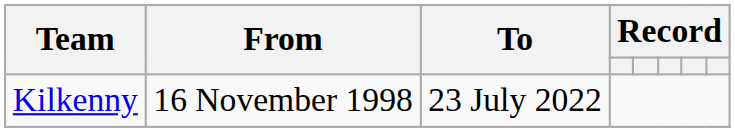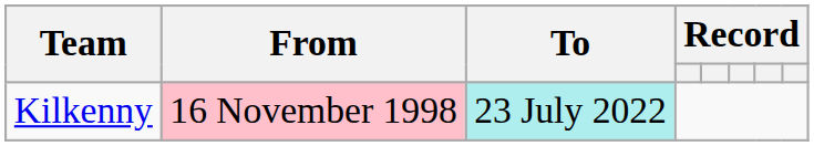Kilkenny | From: no background -> pink background
Kilkenny | To: no background -> paleturquoise background
